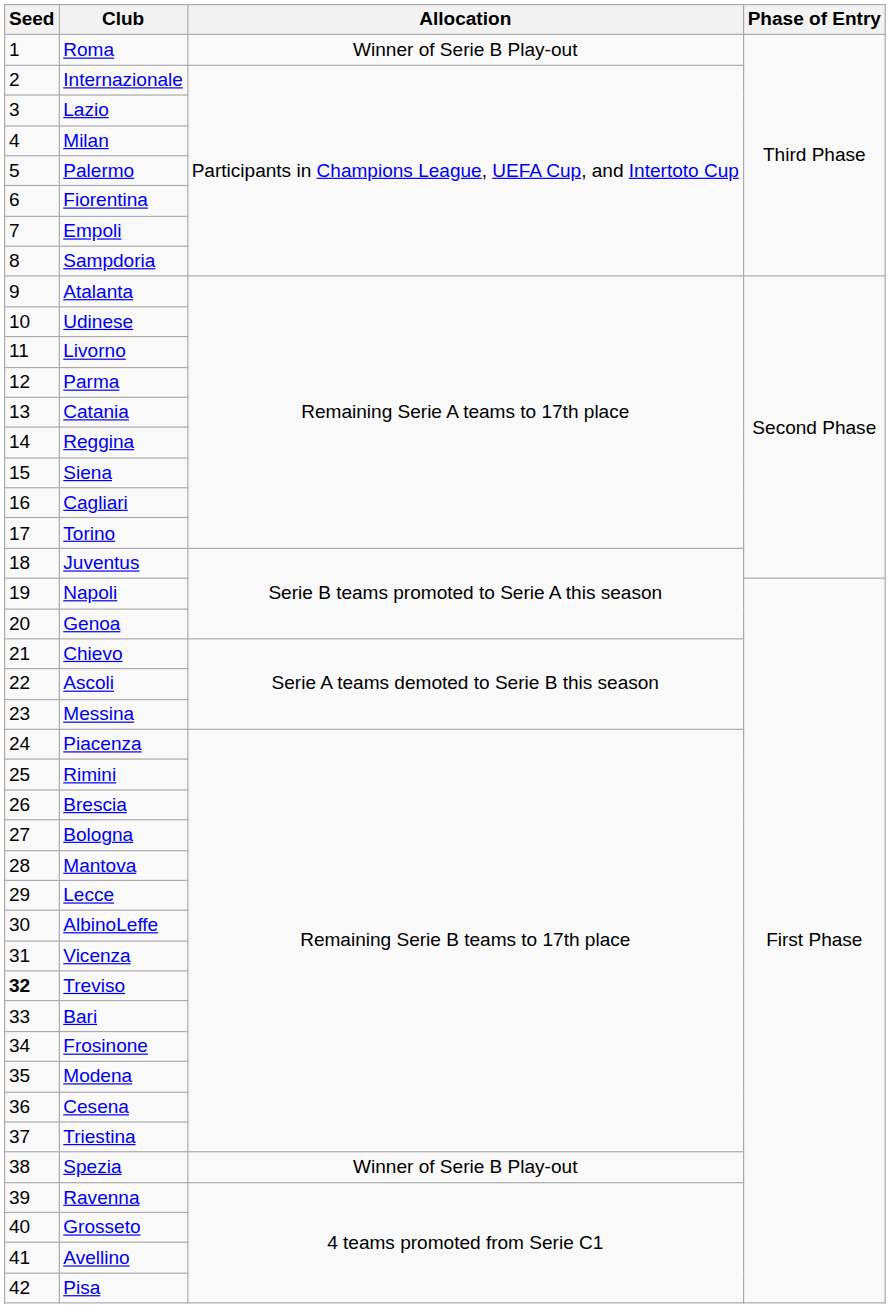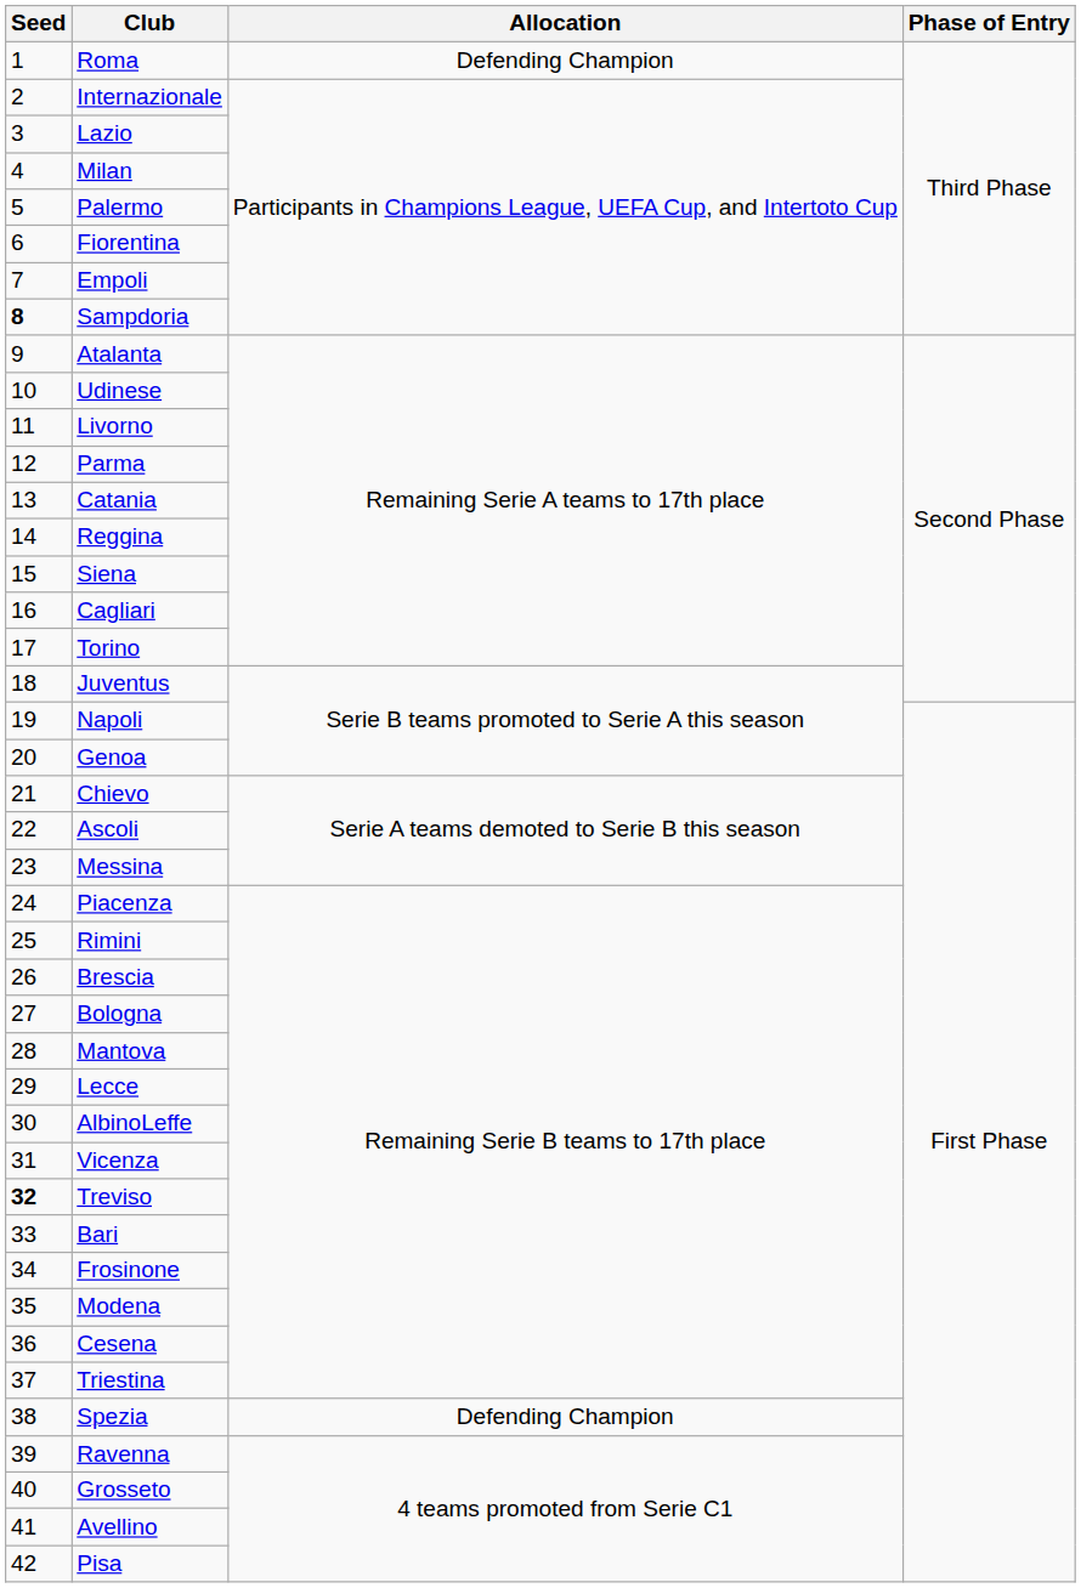Roma | Allocation: Winner of Serie B Play-out -> Defending Champion
Sampdoria | Seed: normal -> bold
Spezia | Allocation: Winner of Serie B Play-out -> Defending Champion
